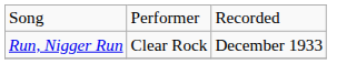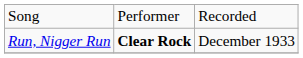Run, Nigger Run | column 2: normal -> bold
